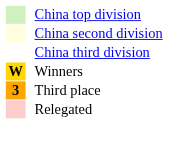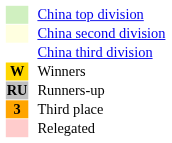+ row: RU | Runners-up
